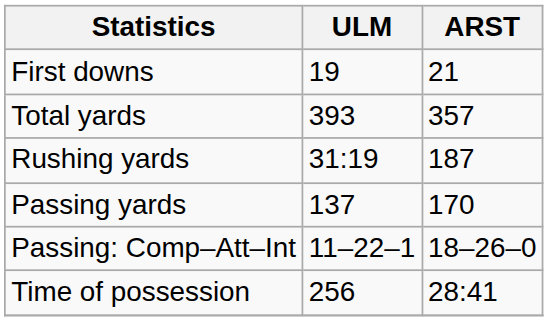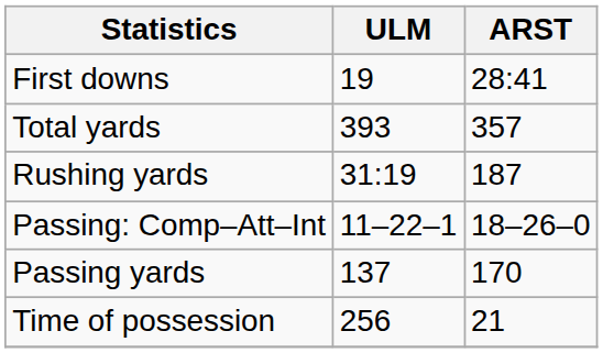First downs | ARST: 21 -> 28:41
rows swapped: Passing yards <-> Passing: Comp–Att–Int
Time of possession | ARST: 28:41 -> 21
